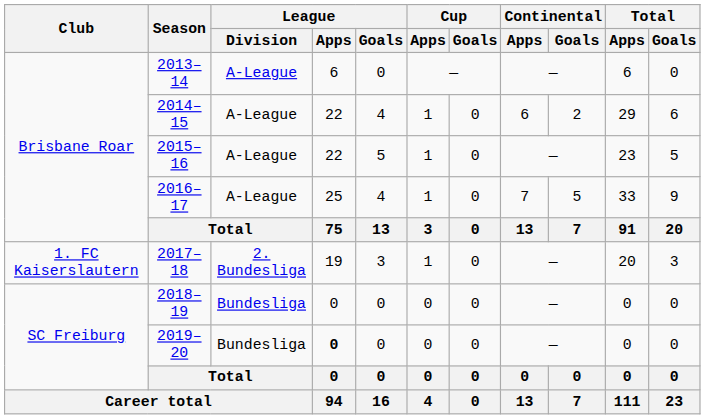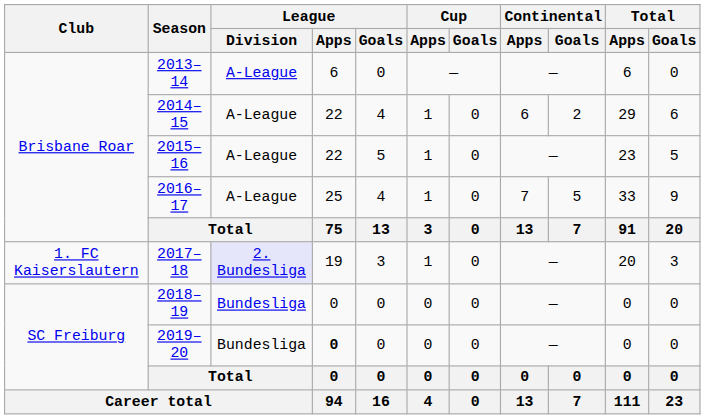2017–18 | League / Division: no background -> lavender background
